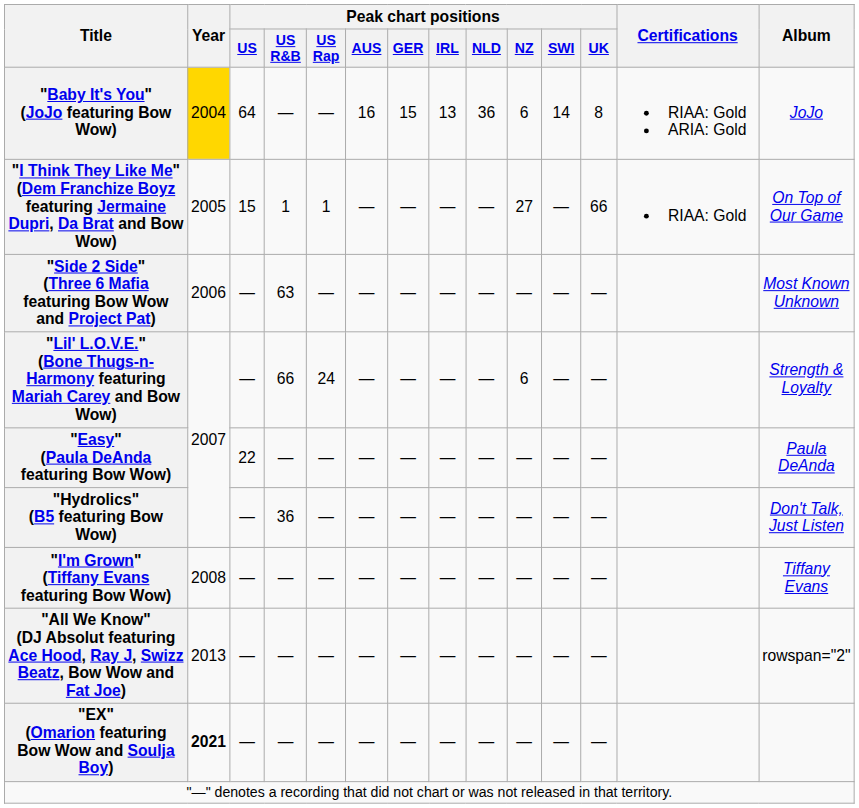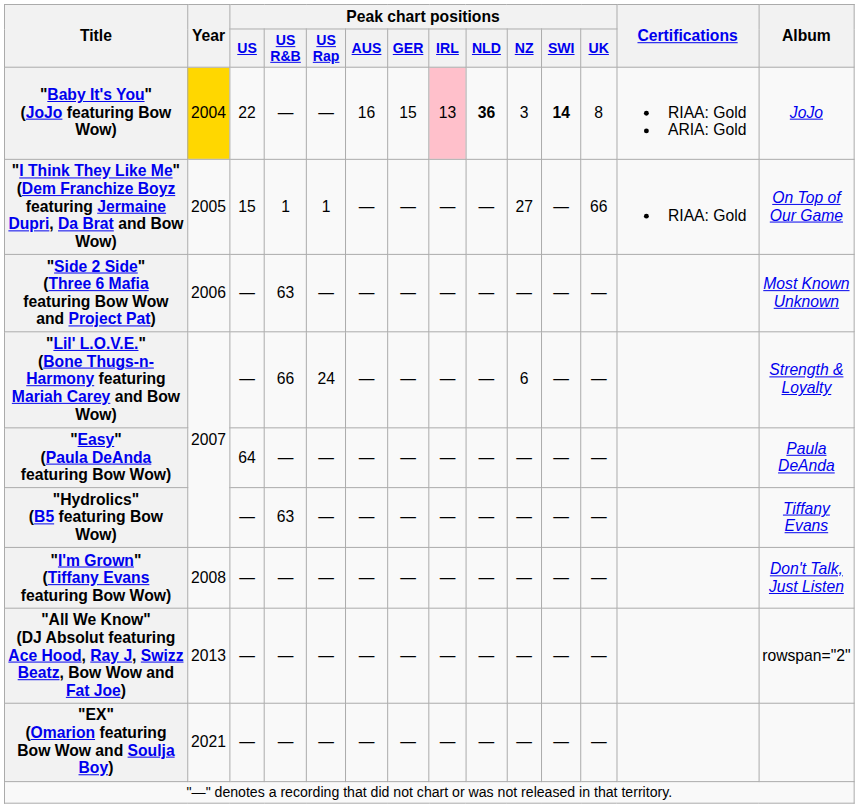"Baby It's You" (JoJo featuring Bow Wow) | Peak chart positions / US: 64 -> 22
"Baby It's You" (JoJo featuring Bow Wow) | Peak chart positions / IRL: no background -> pink background
"Baby It's You" (JoJo featuring Bow Wow) | Peak chart positions / NLD: normal -> bold
"Baby It's You" (JoJo featuring Bow Wow) | Peak chart positions / NZ: 6 -> 3
"Baby It's You" (JoJo featuring Bow Wow) | Peak chart positions / SWI: normal -> bold
"Easy" (Paula DeAnda featuring Bow Wow) | Peak chart positions / US: 22 -> 64
"Hydrolics" (B5 featuring Bow Wow) | Peak chart positions / US R&B: 36 -> 63
"Hydrolics" (B5 featuring Bow Wow) | Album: Don't Talk, Just Listen -> Tiffany Evans
"I'm Grown" (Tiffany Evans featuring Bow Wow) | Album: Tiffany Evans -> Don't Talk, Just Listen
"EX" (Omarion featuring Bow Wow and Soulja Boy) | Year: bold -> normal
